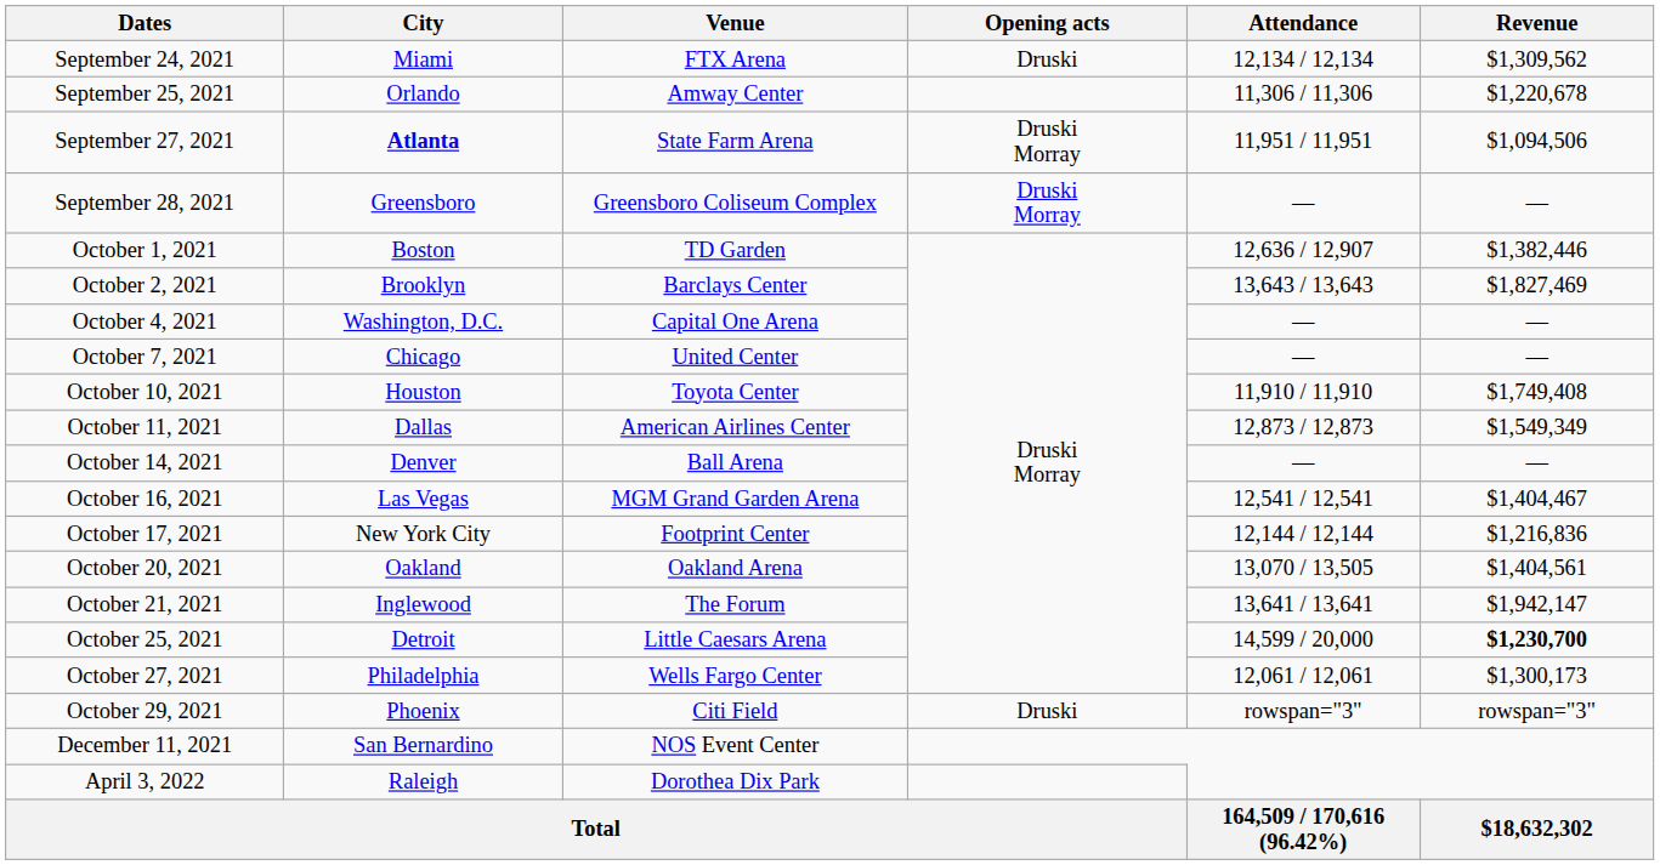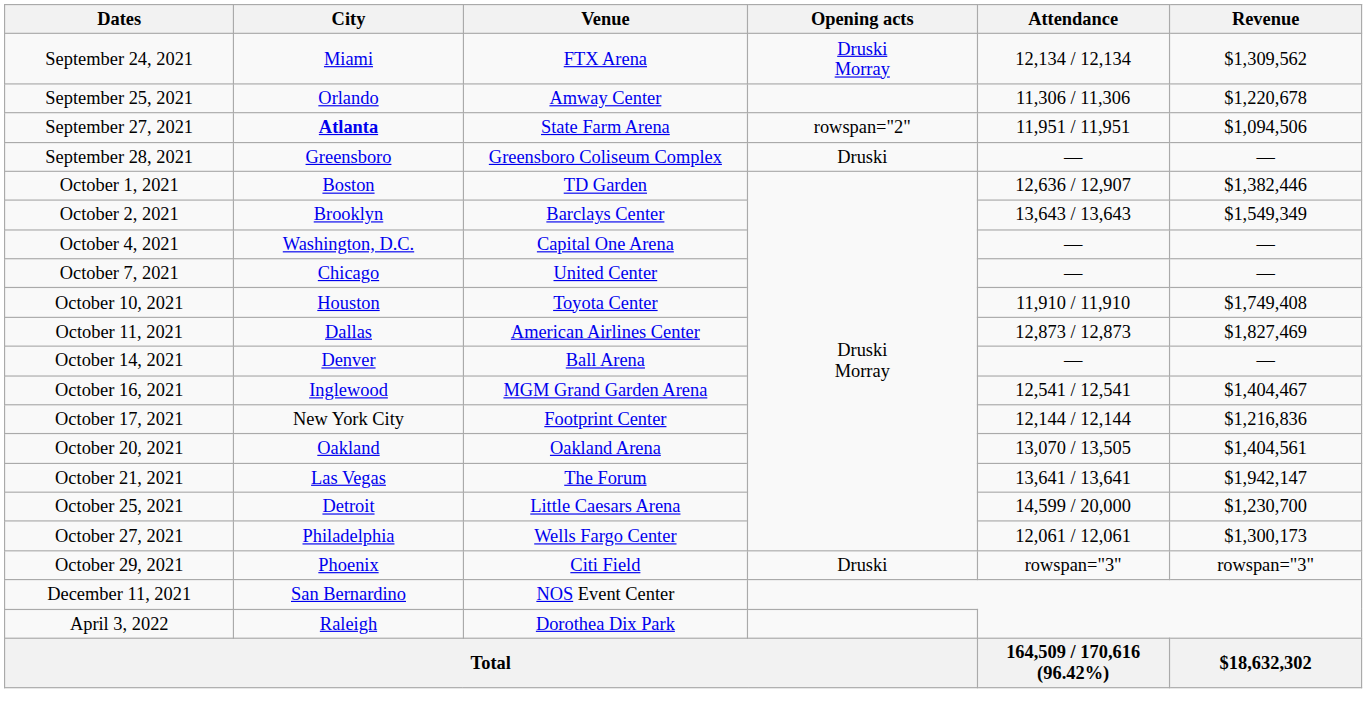September 24, 2021 | Opening acts: Druski -> Druski Morray
September 27, 2021 | Opening acts: Druski Morray -> rowspan="2"
September 28, 2021 | Opening acts: Druski Morray -> Druski
October 2, 2021 | Revenue: $1,827,469 -> $1,549,349
October 11, 2021 | Revenue: $1,549,349 -> $1,827,469
October 16, 2021 | City: Las Vegas -> Inglewood
October 21, 2021 | City: Inglewood -> Las Vegas
October 25, 2021 | Revenue: bold -> normal
